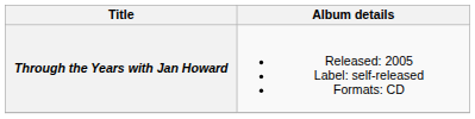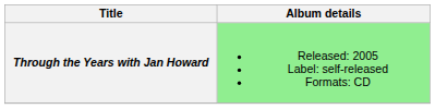Through the Years with Jan Howard | Album details: no background -> lightgreen background
